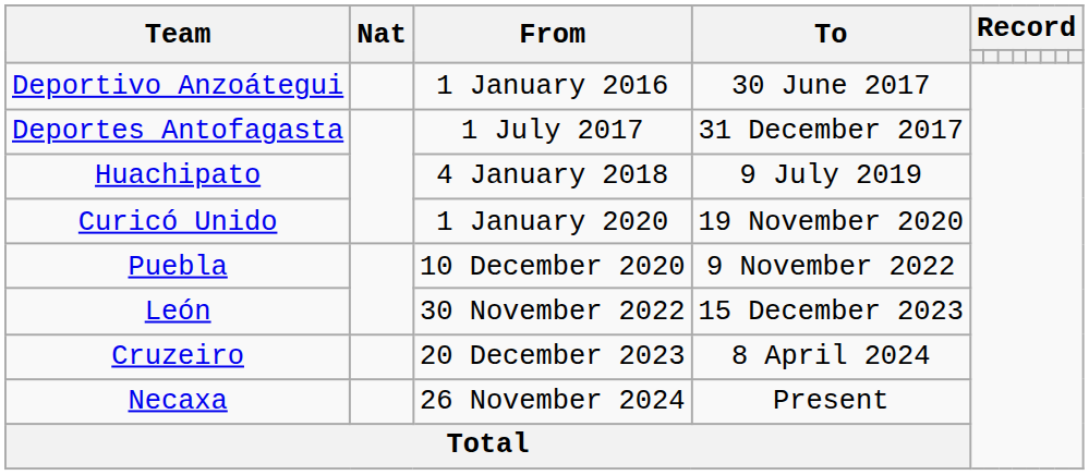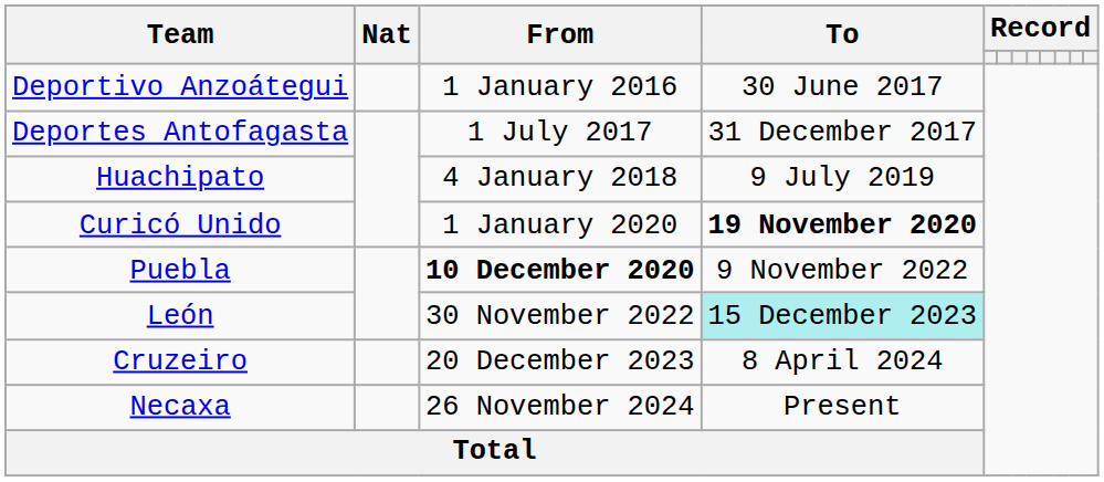Curicó Unido | To: normal -> bold
Puebla | From: normal -> bold
León | To: no background -> paleturquoise background
